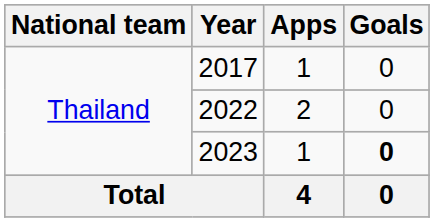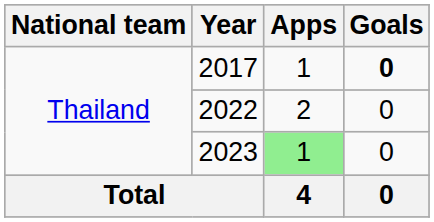2017 | Goals: normal -> bold
2023 | Apps: no background -> lightgreen background
2023 | Goals: bold -> normal
